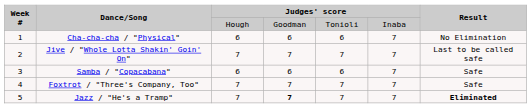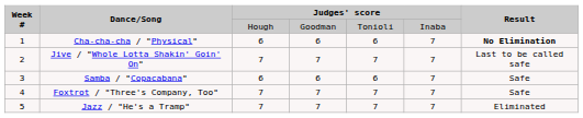Cha-cha-cha / "Physical" | Result: normal -> bold
Jazz / "He's a Tramp" | column 4: bold -> normal
Jazz / "He's a Tramp" | Result: bold -> normal
